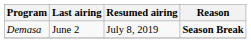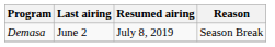Demasa | Reason: bold -> normal
